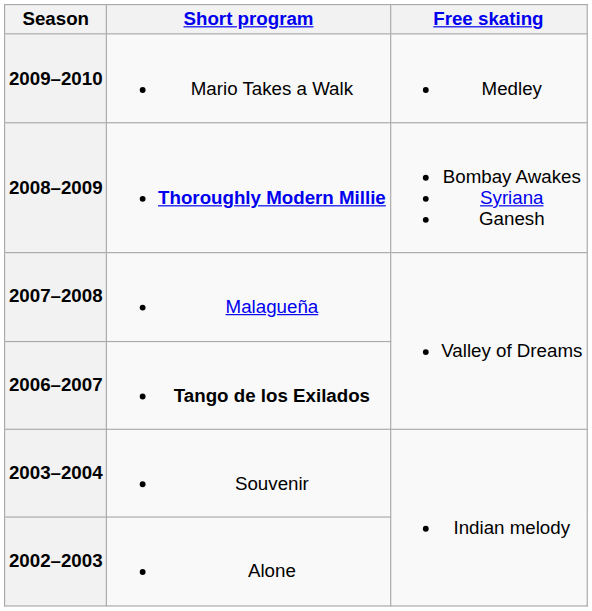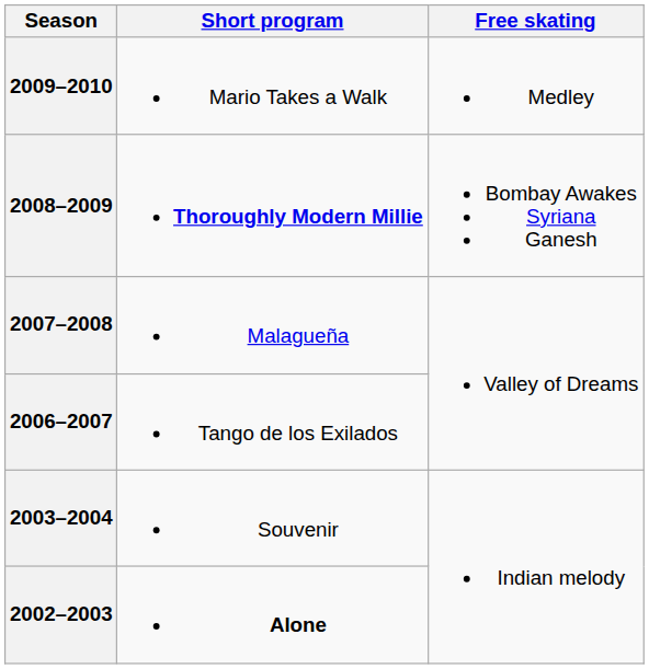2006–2007 | Short program: bold -> normal
2002–2003 | Short program: normal -> bold
